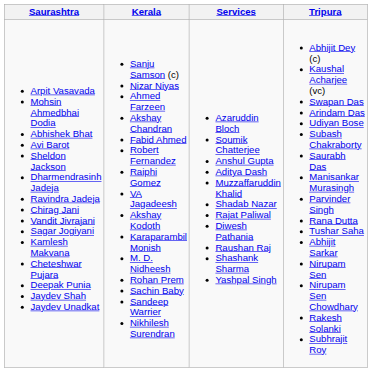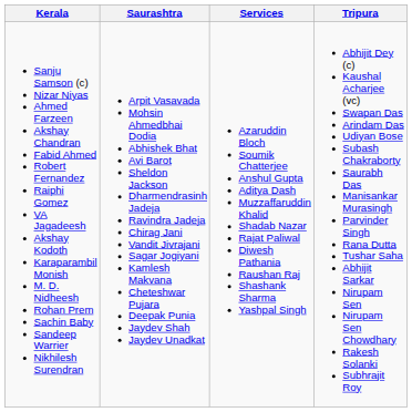columns swapped: Kerala <-> Saurashtra
